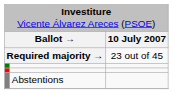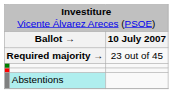Abstentions | column 2: no background -> paleturquoise background
